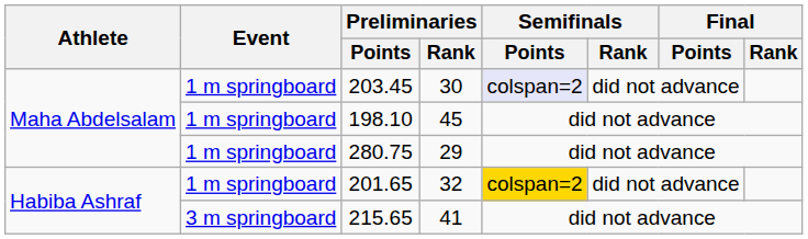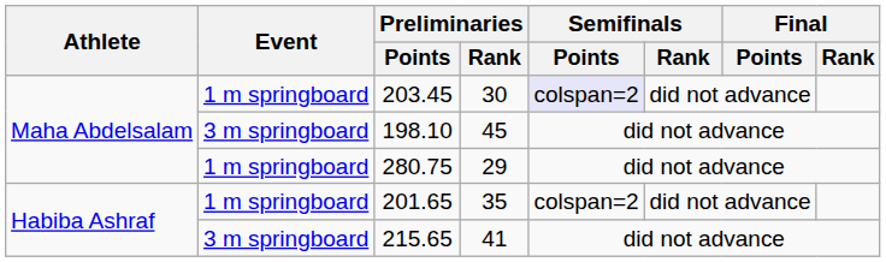198.10 | Event: 1 m springboard -> 3 m springboard
201.65 | Preliminaries / Rank: 32 -> 35
201.65 | Semifinals / Points: gold background -> no background
